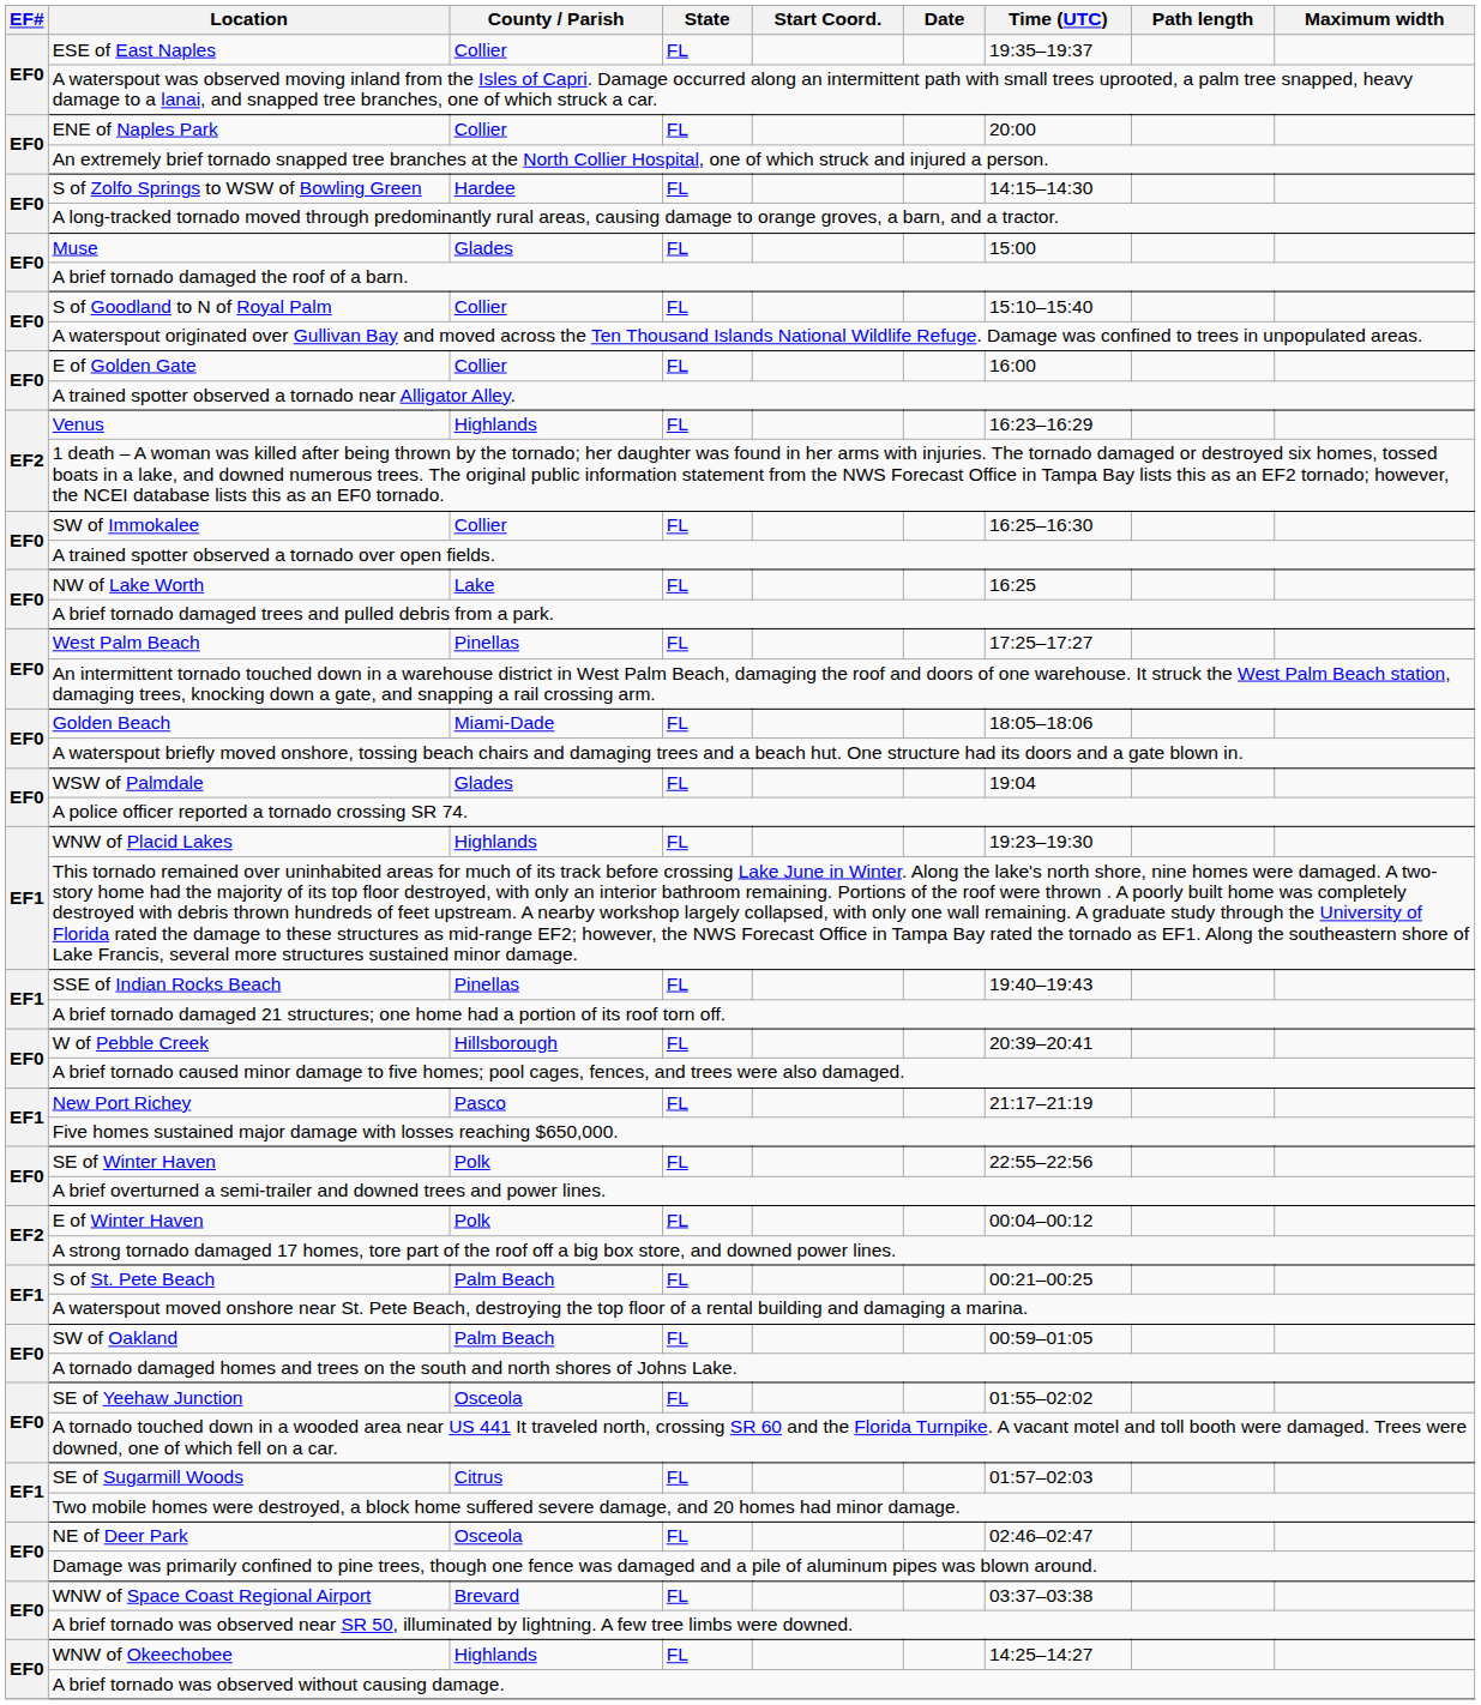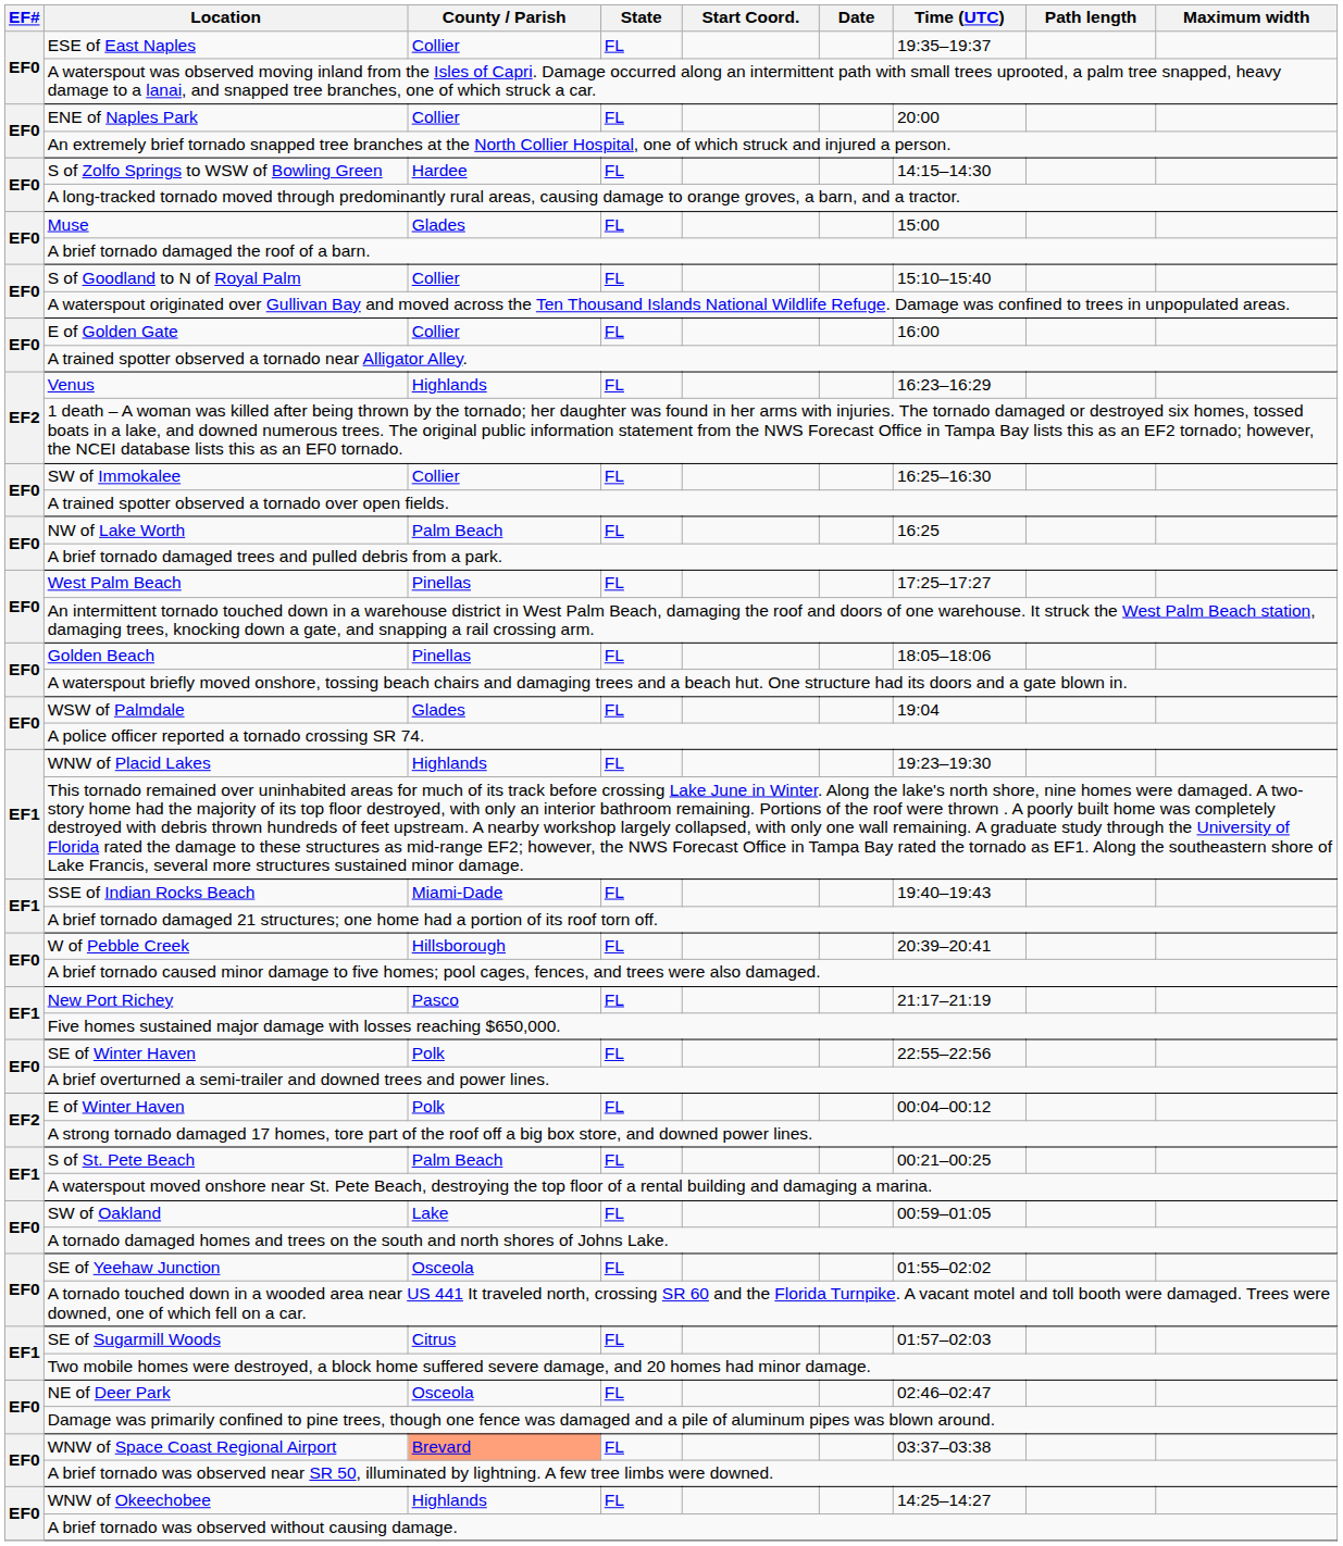NW of Lake Worth | County / Parish: Lake -> Palm Beach
Golden Beach | County / Parish: Miami-Dade -> Pinellas
SSE of Indian Rocks Beach | County / Parish: Pinellas -> Miami-Dade
SW of Oakland | County / Parish: Palm Beach -> Lake
WNW of Space Coast Regional Airport | County / Parish: no background -> lightsalmon background
